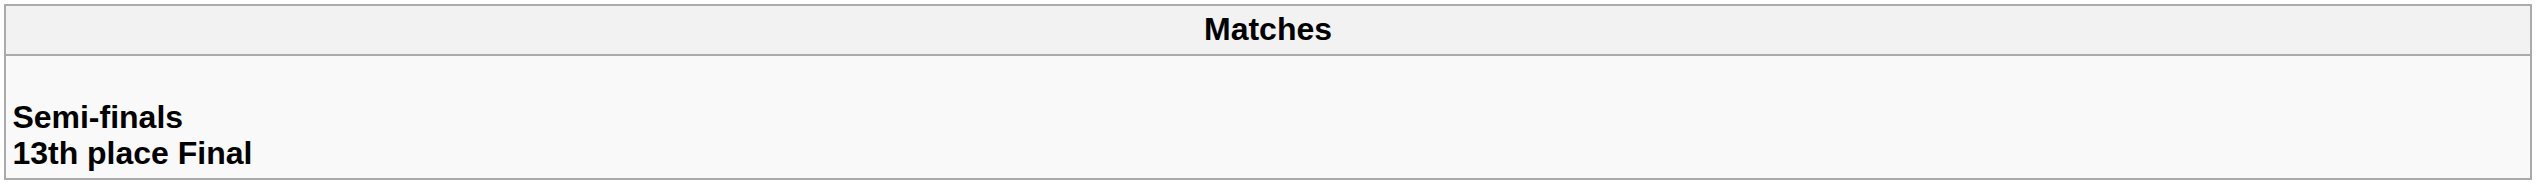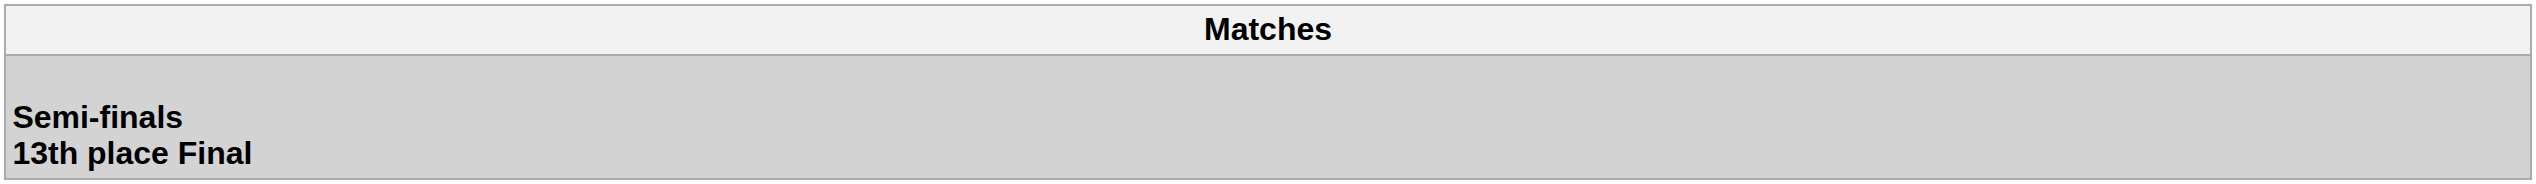row 2 | column 1: no background -> lightgrey background
